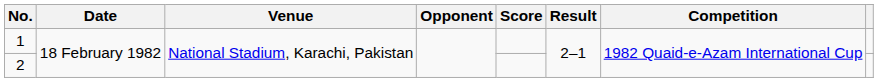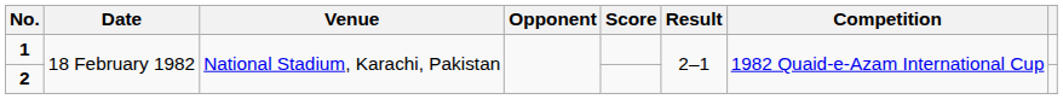1 | No.: normal -> bold
2 | No.: normal -> bold
